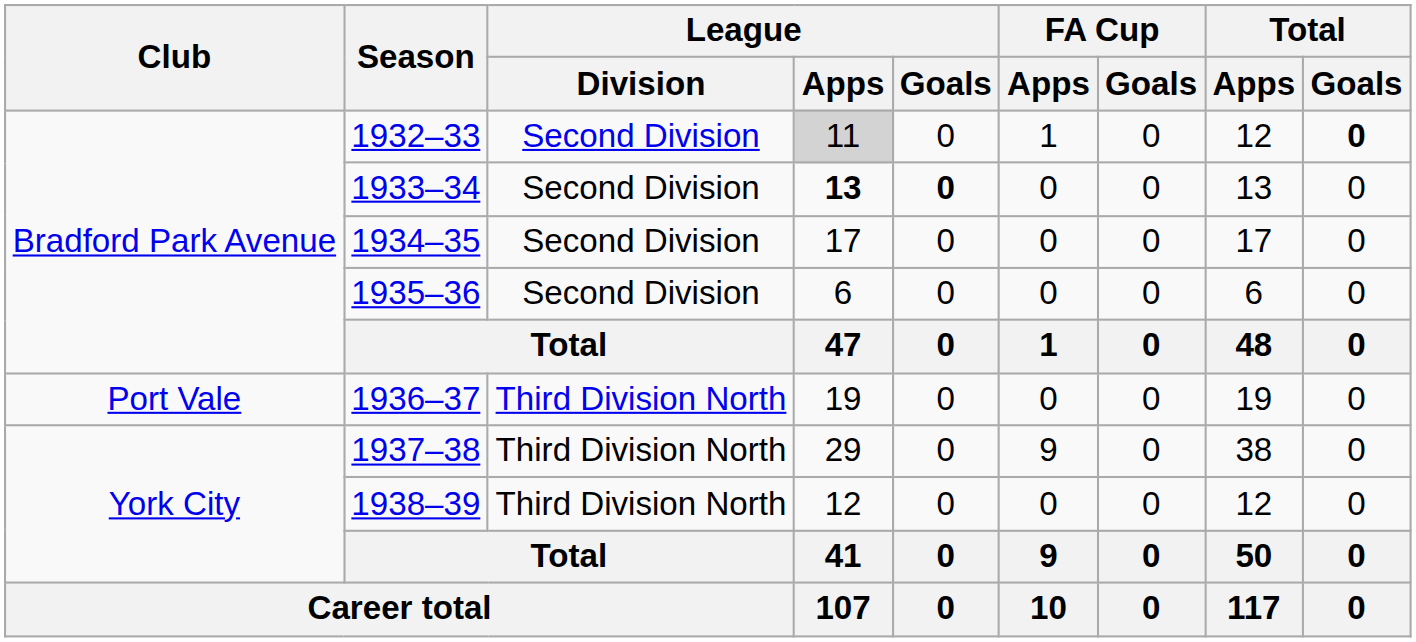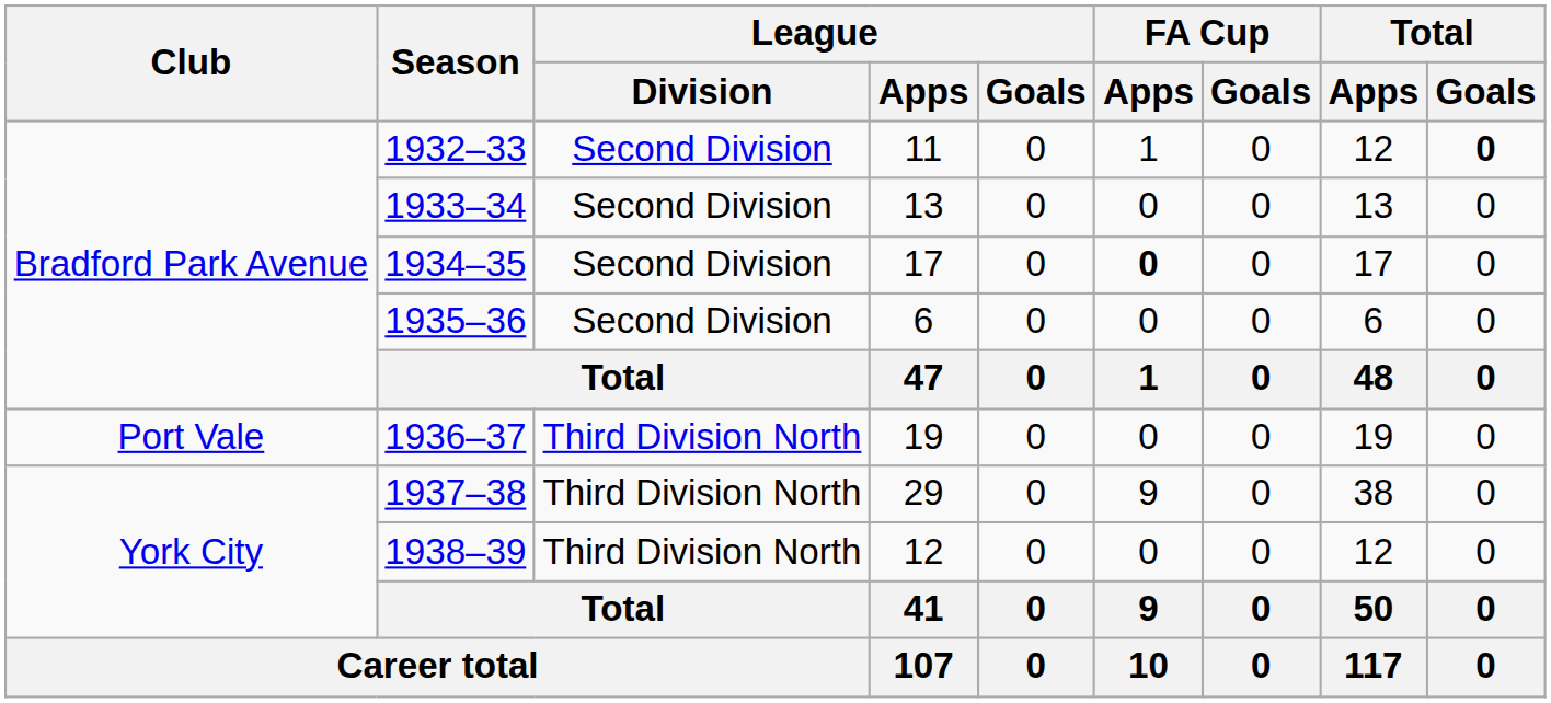1932–33 | League / Apps: lightgrey background -> no background
1933–34 | League / Apps: bold -> normal
1933–34 | League / Goals: bold -> normal
1934–35 | FA Cup / Apps: normal -> bold
